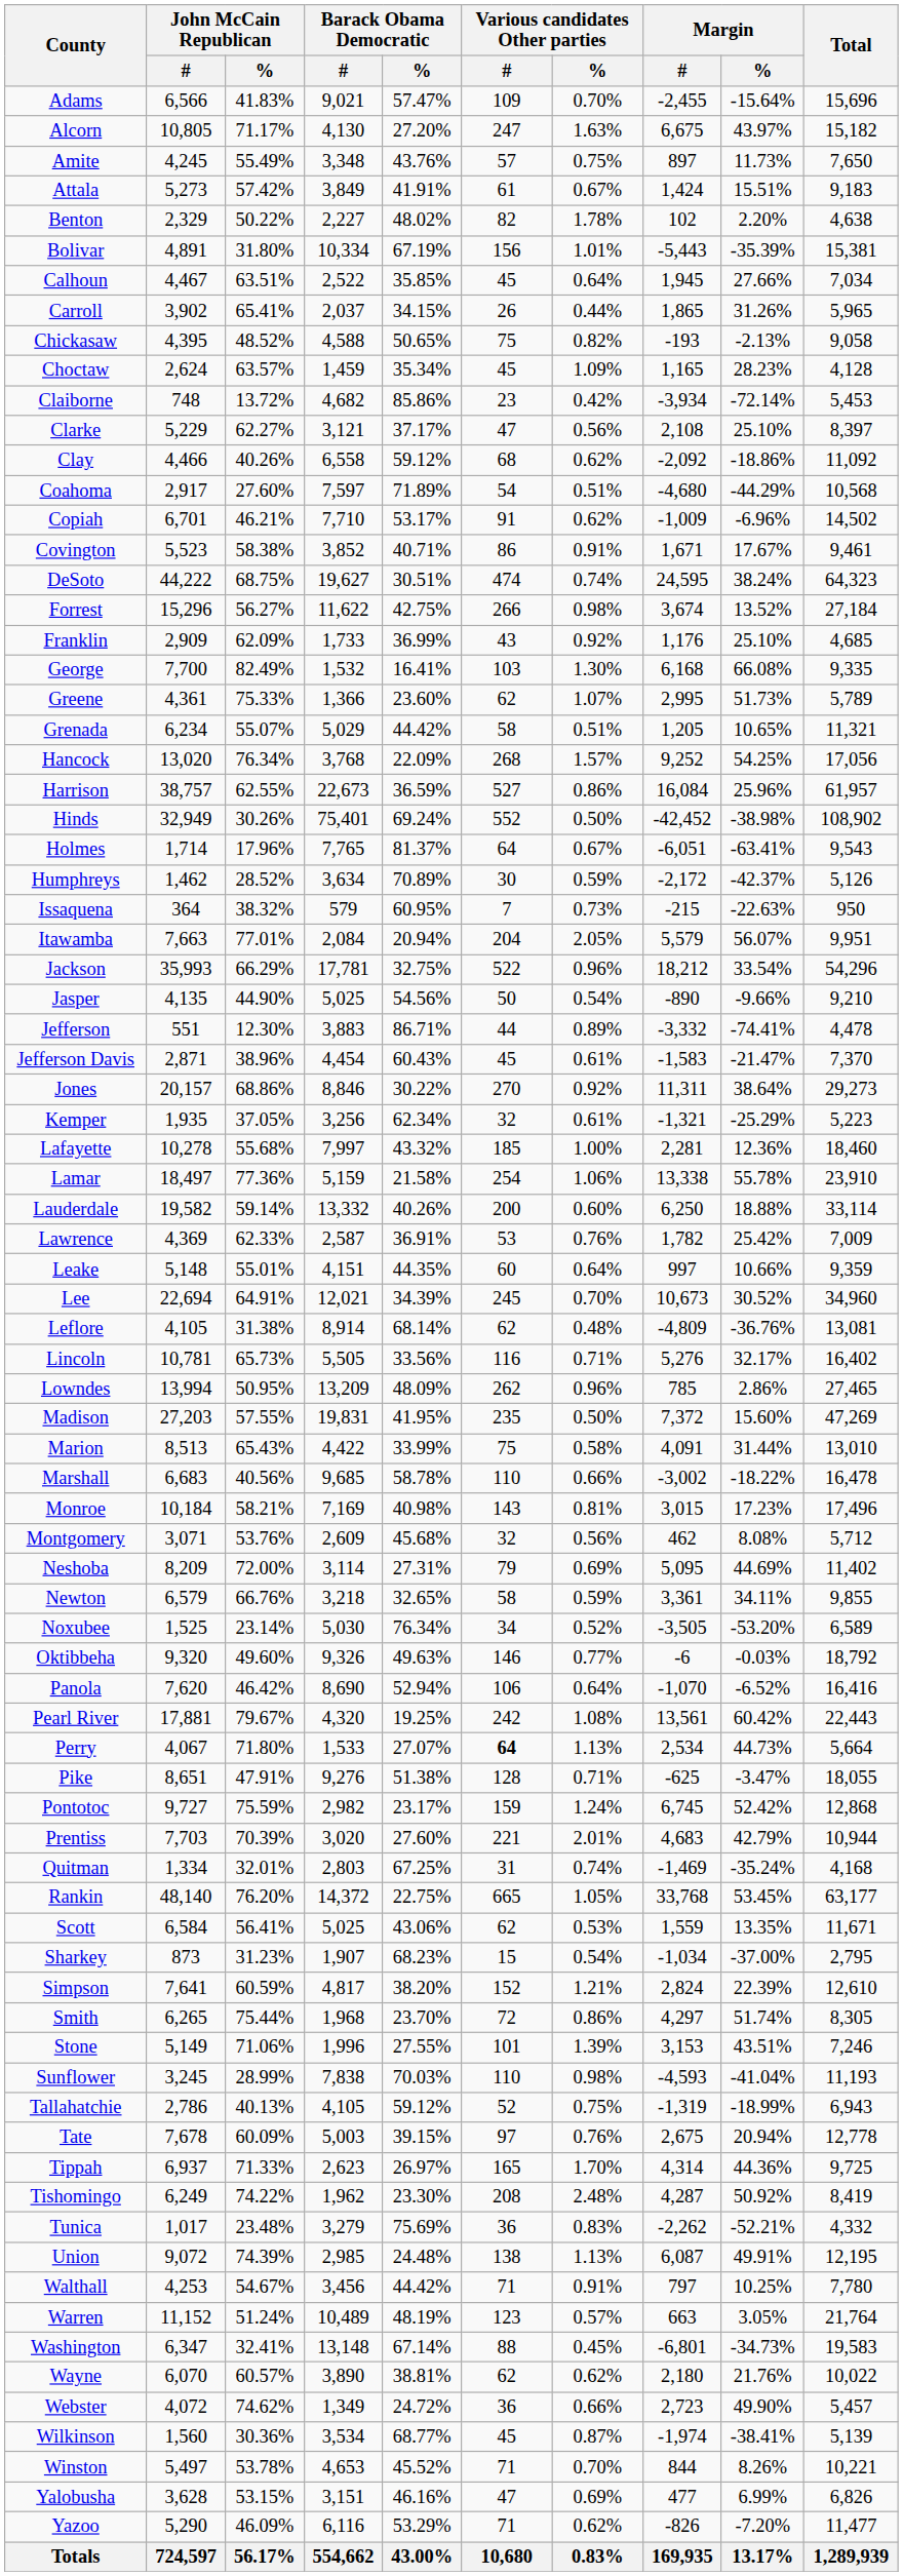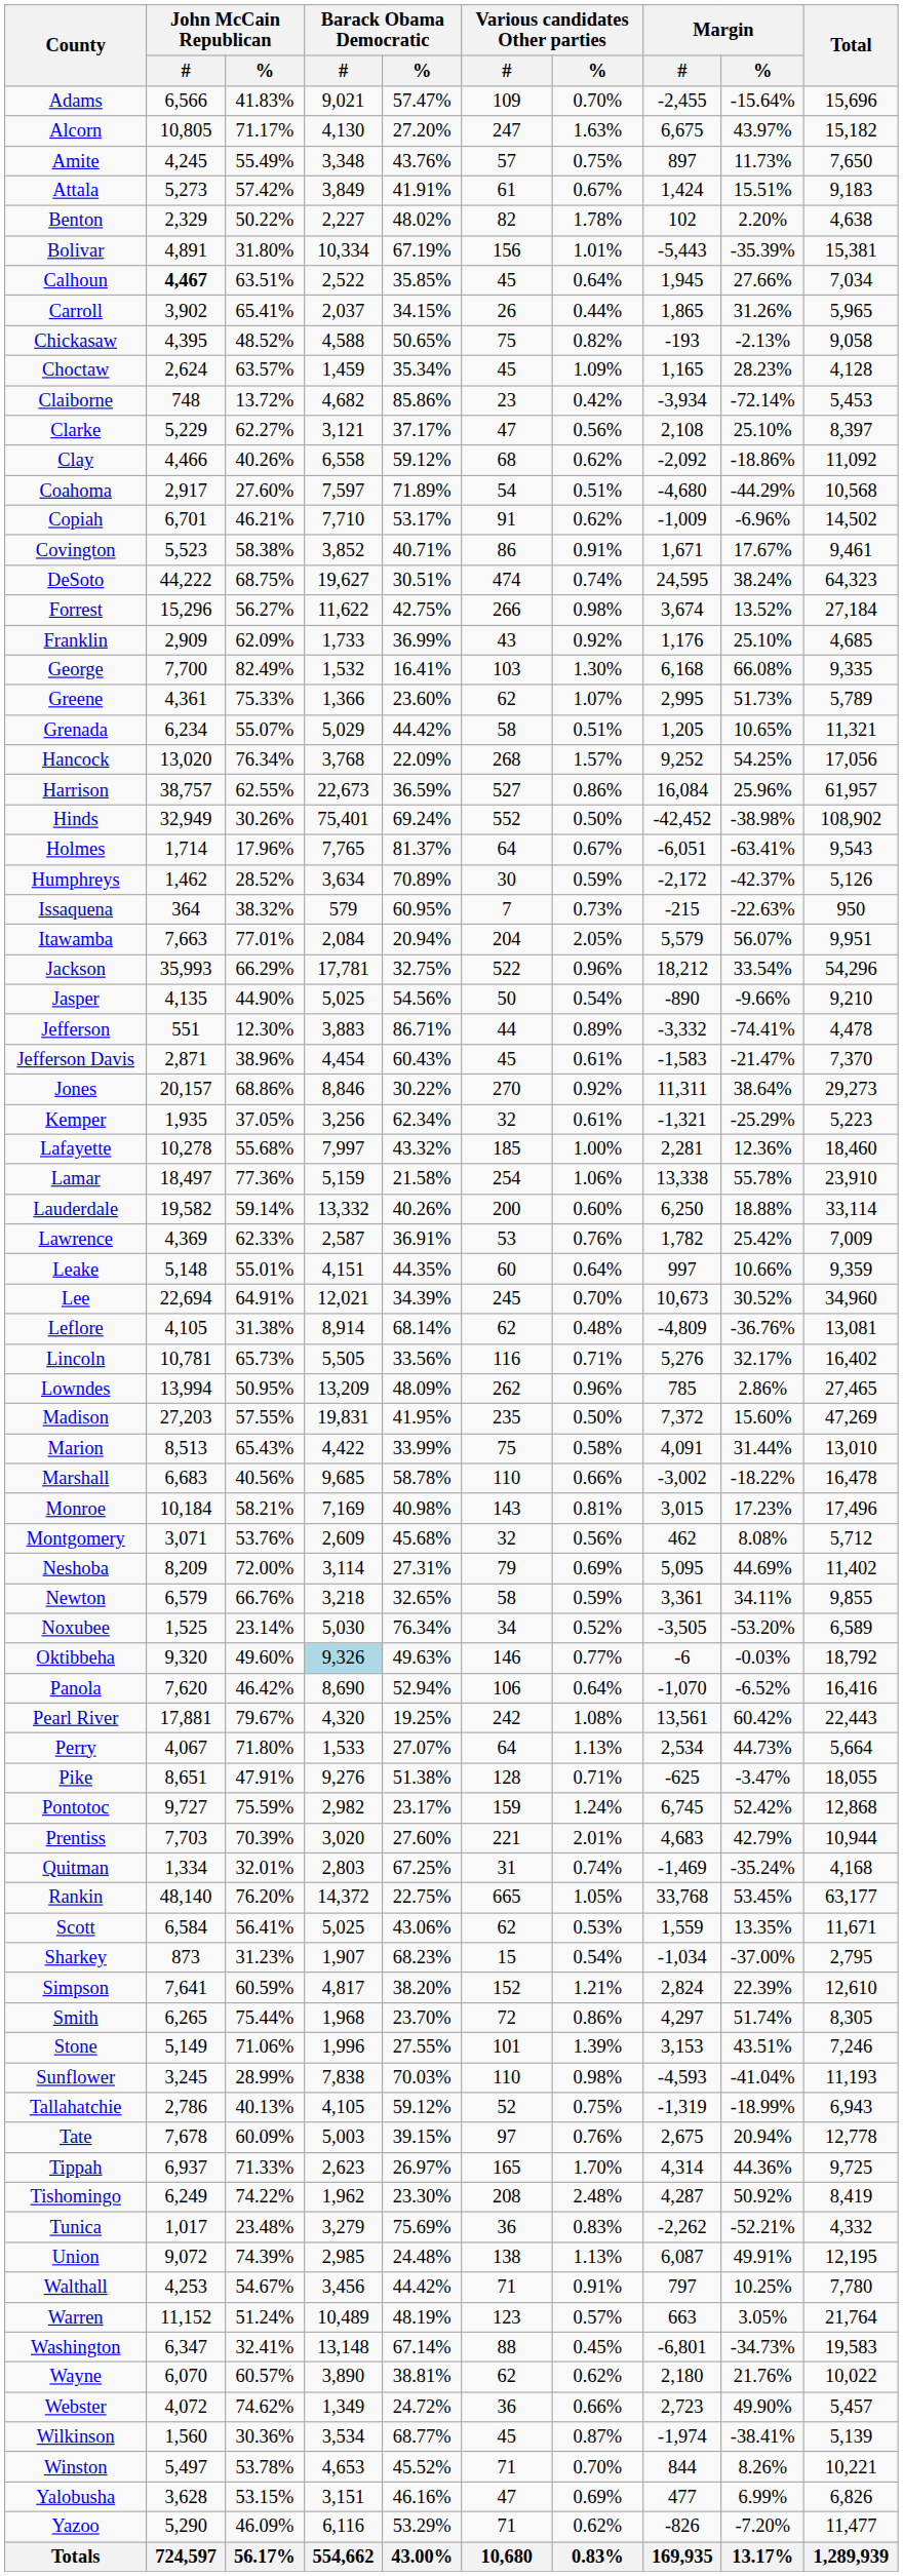Calhoun | John McCain Republican / #: normal -> bold
Oktibbeha | Barack Obama Democratic / #: no background -> lightblue background
Perry | Various candidates Other parties / #: bold -> normal
